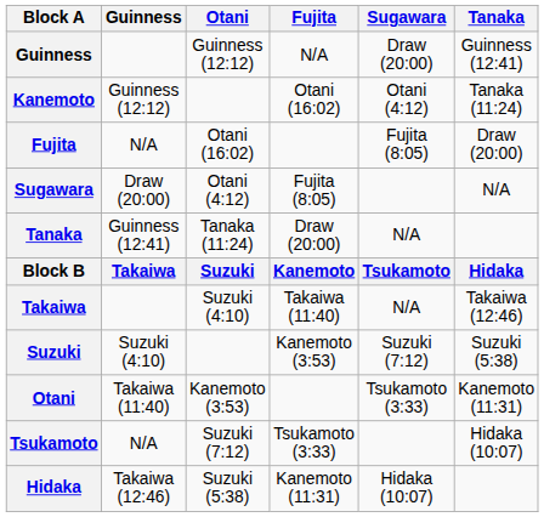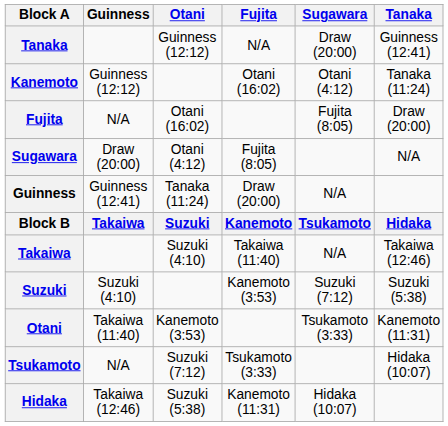row 2 | Block A: Guinness -> Tanaka
row 6 | Block A: Tanaka -> Guinness
